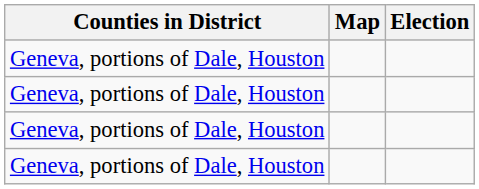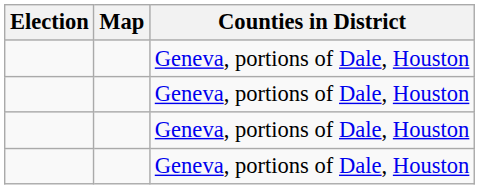columns swapped: Election <-> Counties in District
